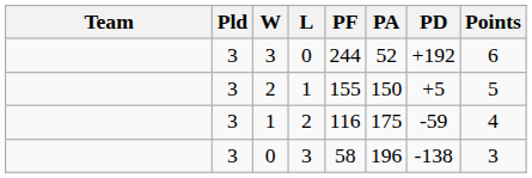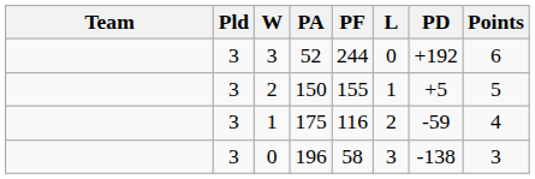columns swapped: L <-> PA
